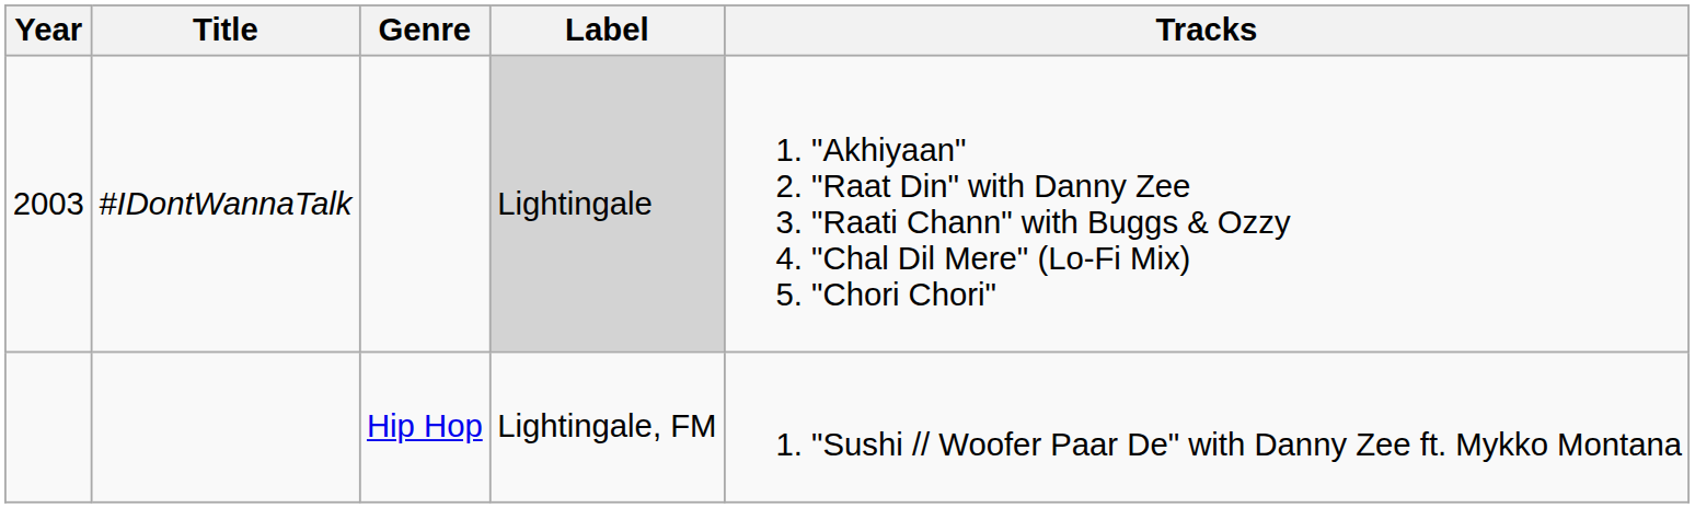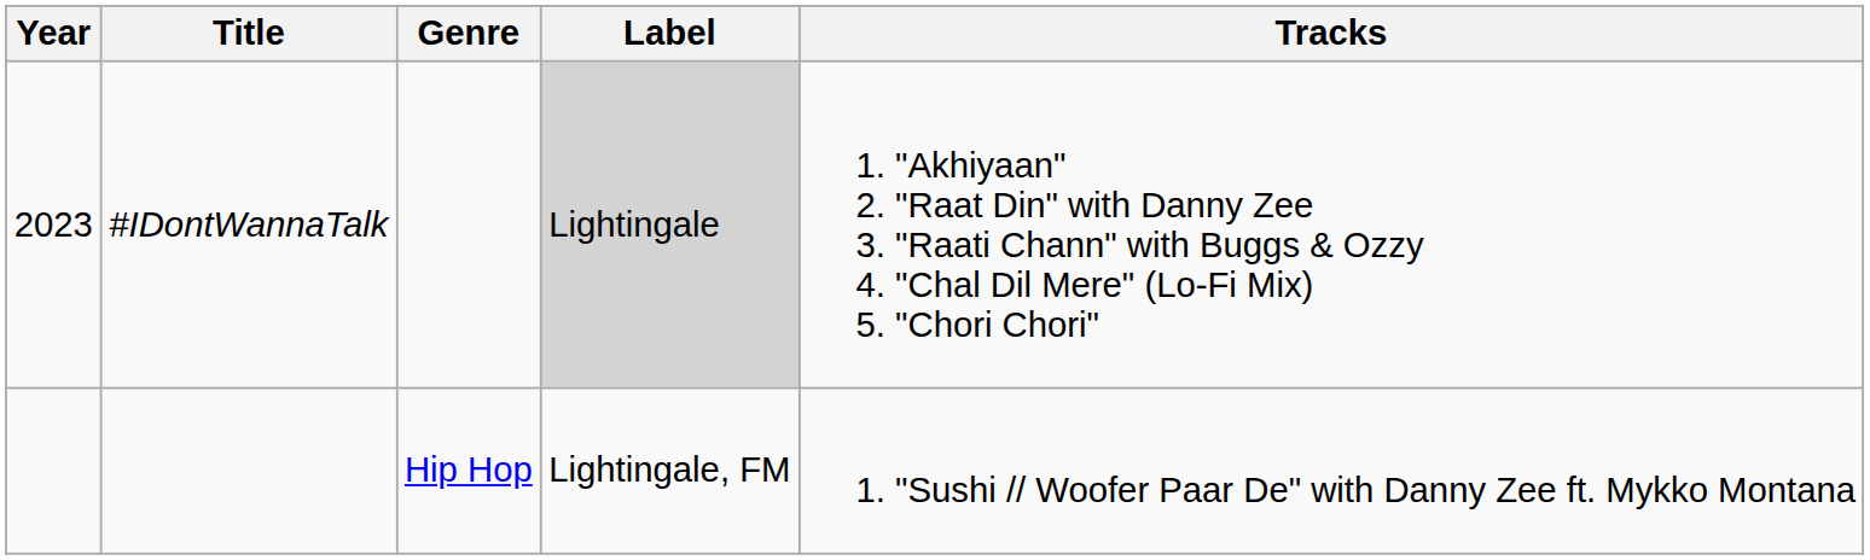#IDontWannaTalk | Year: 2003 -> 2023
